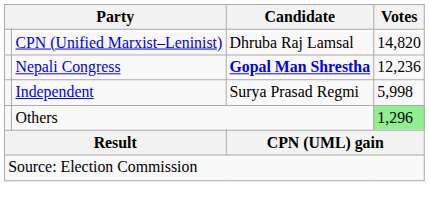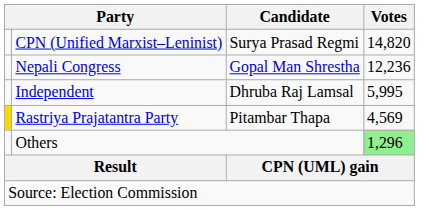CPN (Unified Marxist–Leninist) | Candidate: Dhruba Raj Lamsal -> Surya Prasad Regmi
Nepali Congress | Candidate: bold -> normal
Independent | Candidate: Surya Prasad Regmi -> Dhruba Raj Lamsal
Independent | Votes: 5,998 -> 5,995
+ row: Rastriya Prajatantra Party | Pitambar Thapa | 4,569
